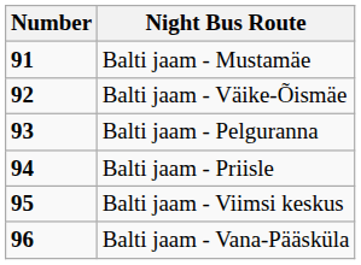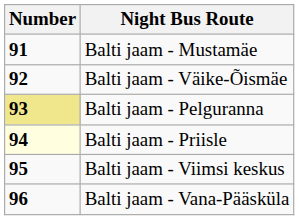Balti jaam - Pelguranna | Number: no background -> khaki background
Balti jaam - Priisle | Number: no background -> lightyellow background
